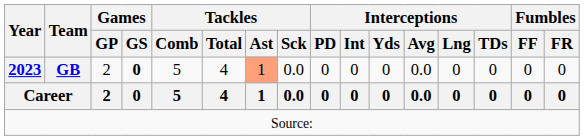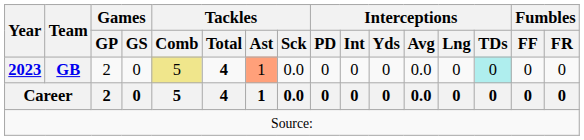2023 | Games / GS: bold -> normal
2023 | Tackles / Comb: no background -> khaki background
2023 | Tackles / Total: normal -> bold
2023 | Interceptions / TDs: no background -> paleturquoise background
